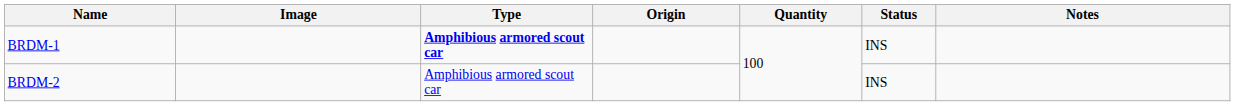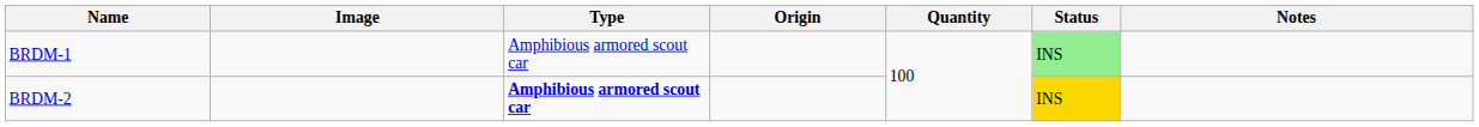BRDM-1 | Type: bold -> normal
BRDM-1 | Status: no background -> lightgreen background
BRDM-2 | Type: normal -> bold
BRDM-2 | Status: no background -> gold background
